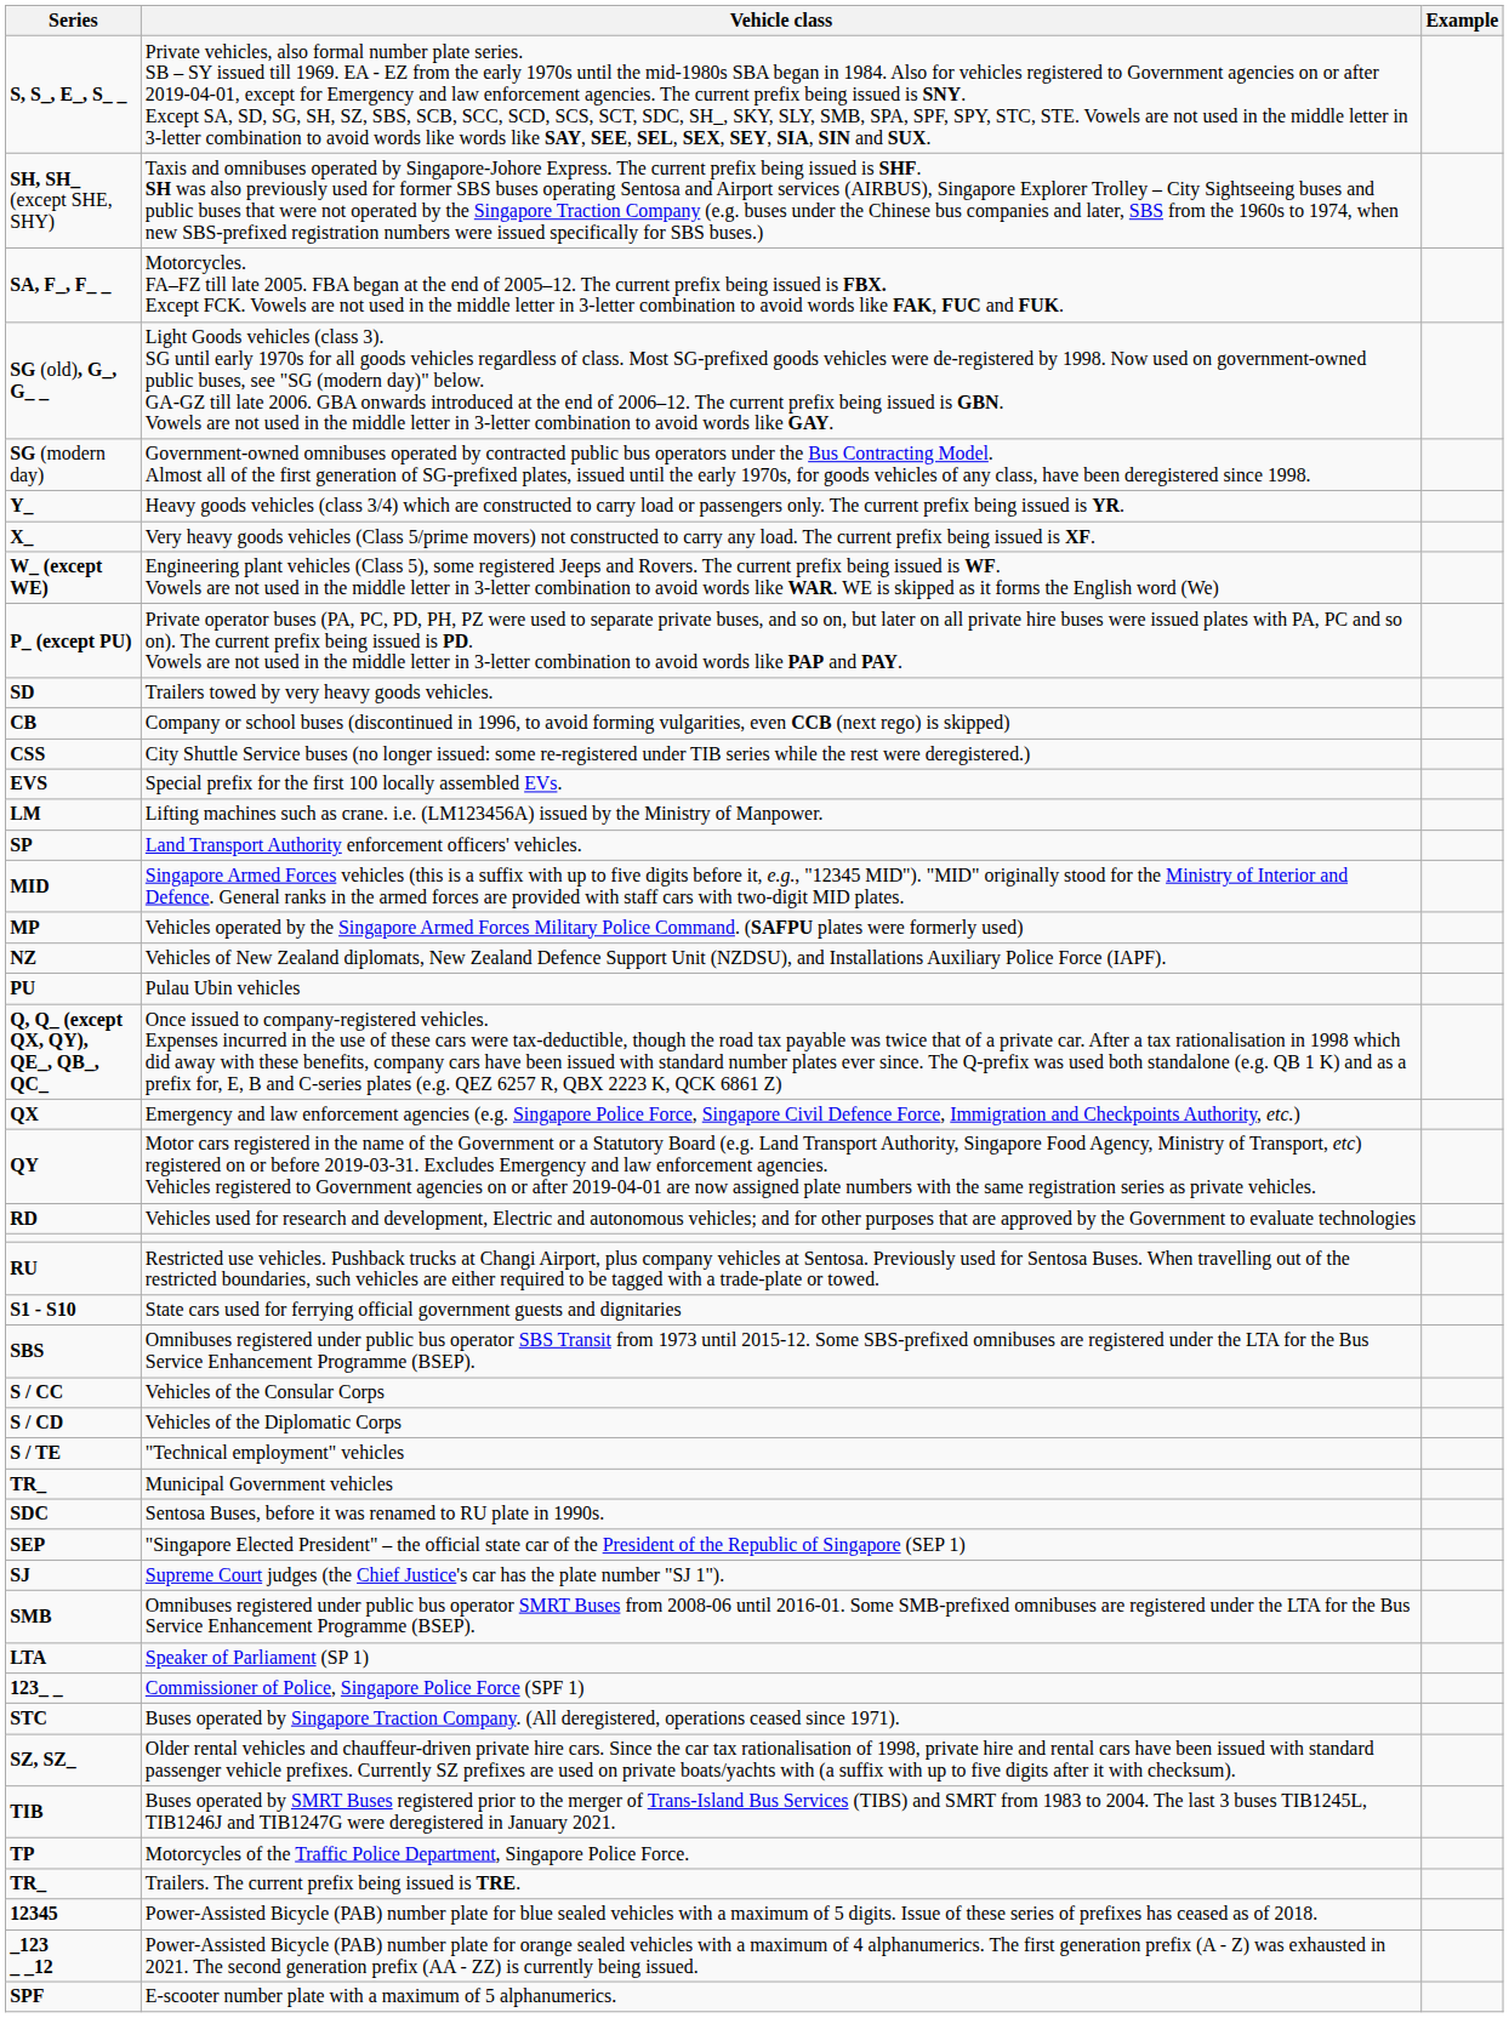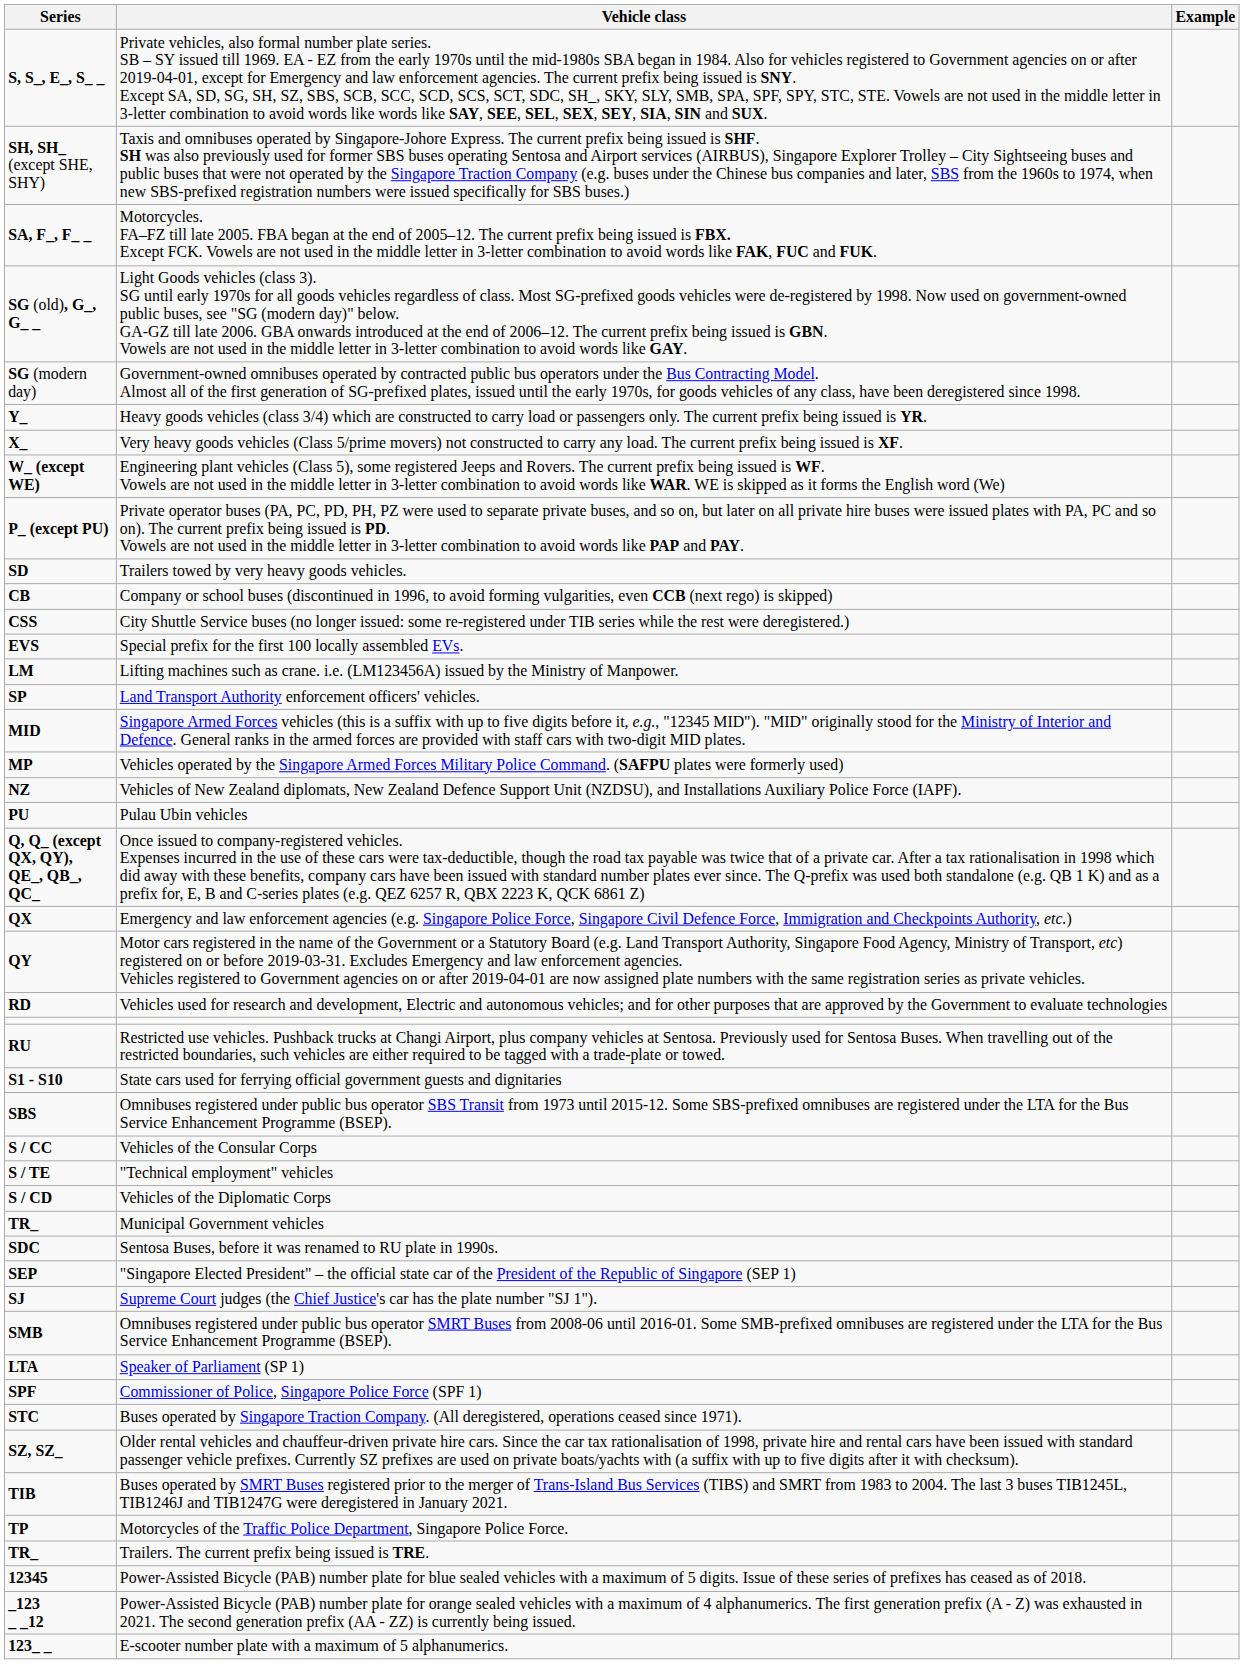rows swapped: Vehicles of the Diplomatic Corps <-> "Technical employment" vehicles
Commissioner of Police, Singapore Police Force (SPF 1) | Series: 123_ _ -> SPF
E-scooter number plate with a maximum of 5 alphanumerics. | Series: SPF -> 123_ _
